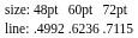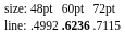line: | column 3: normal -> bold
